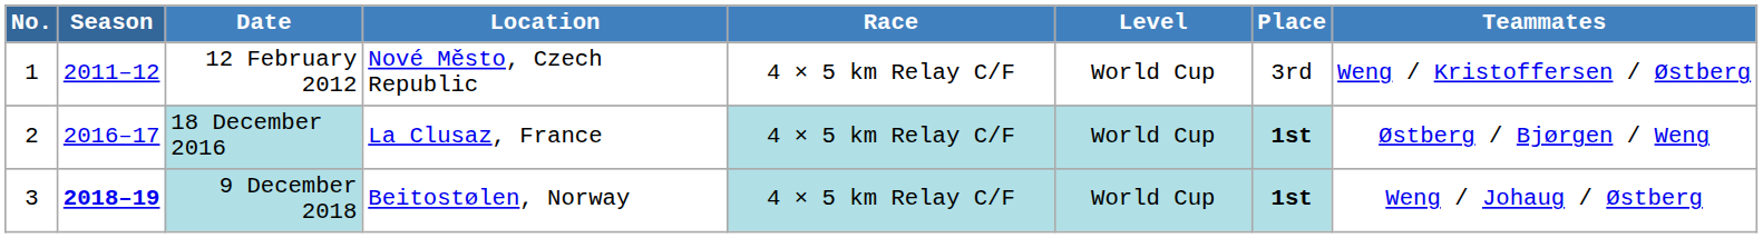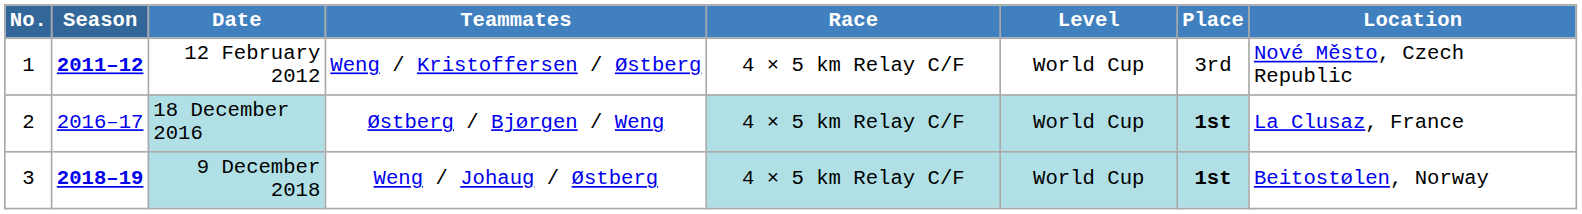columns swapped: Location <-> Teammates
12 February 2012 | Season: normal -> bold
